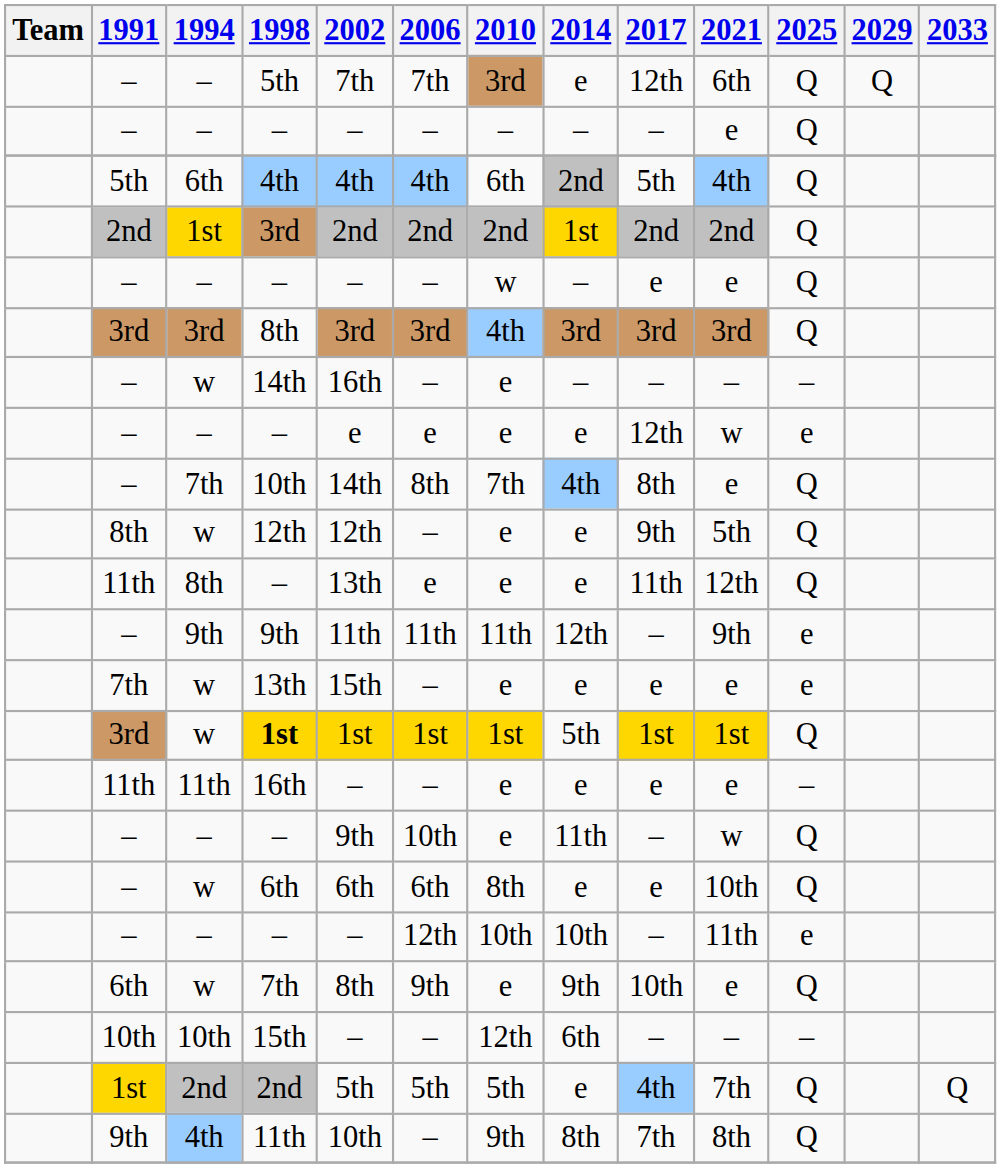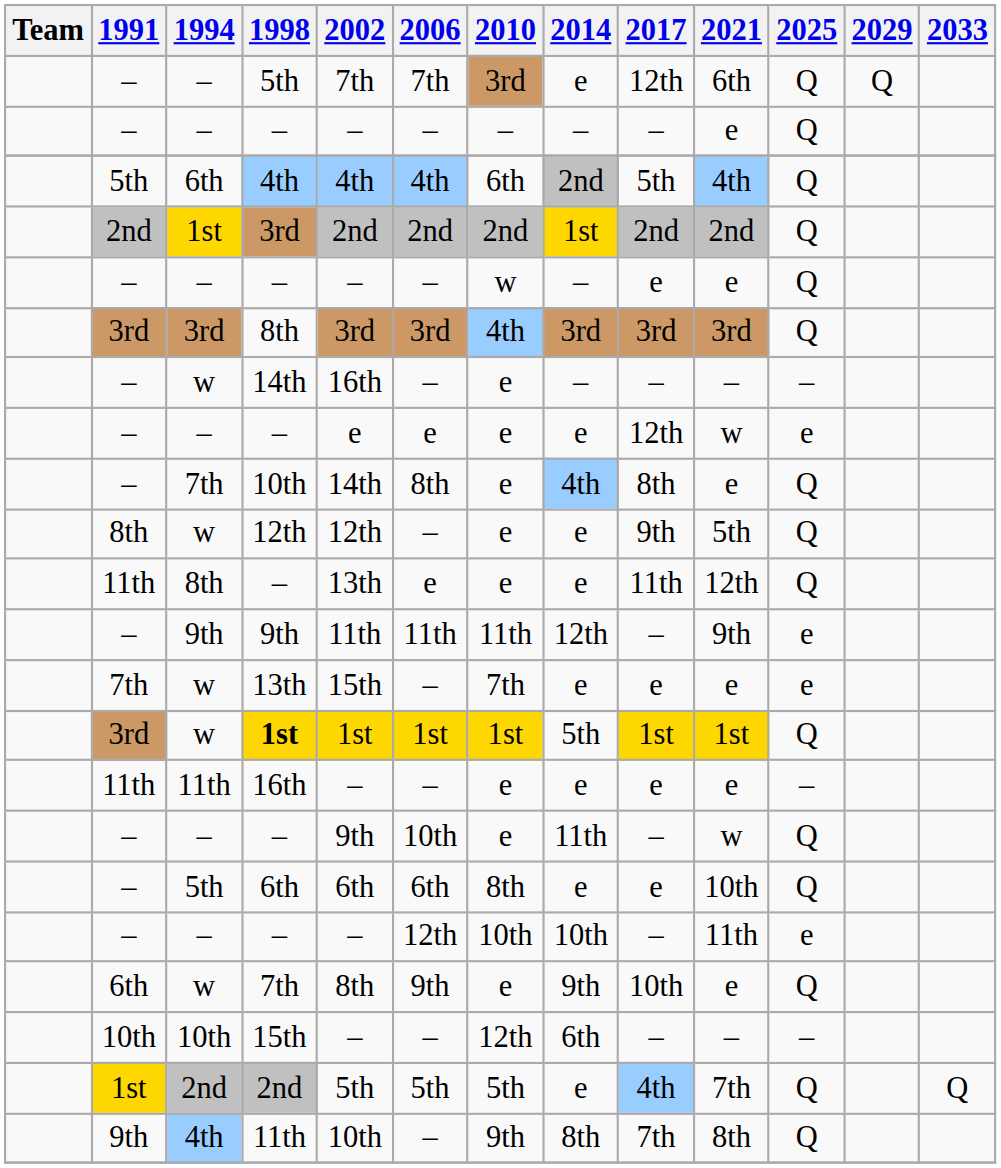row 10 | 2010: 7th -> e
row 14 | 2010: e -> 7th
row 18 | 1994: w -> 5th
